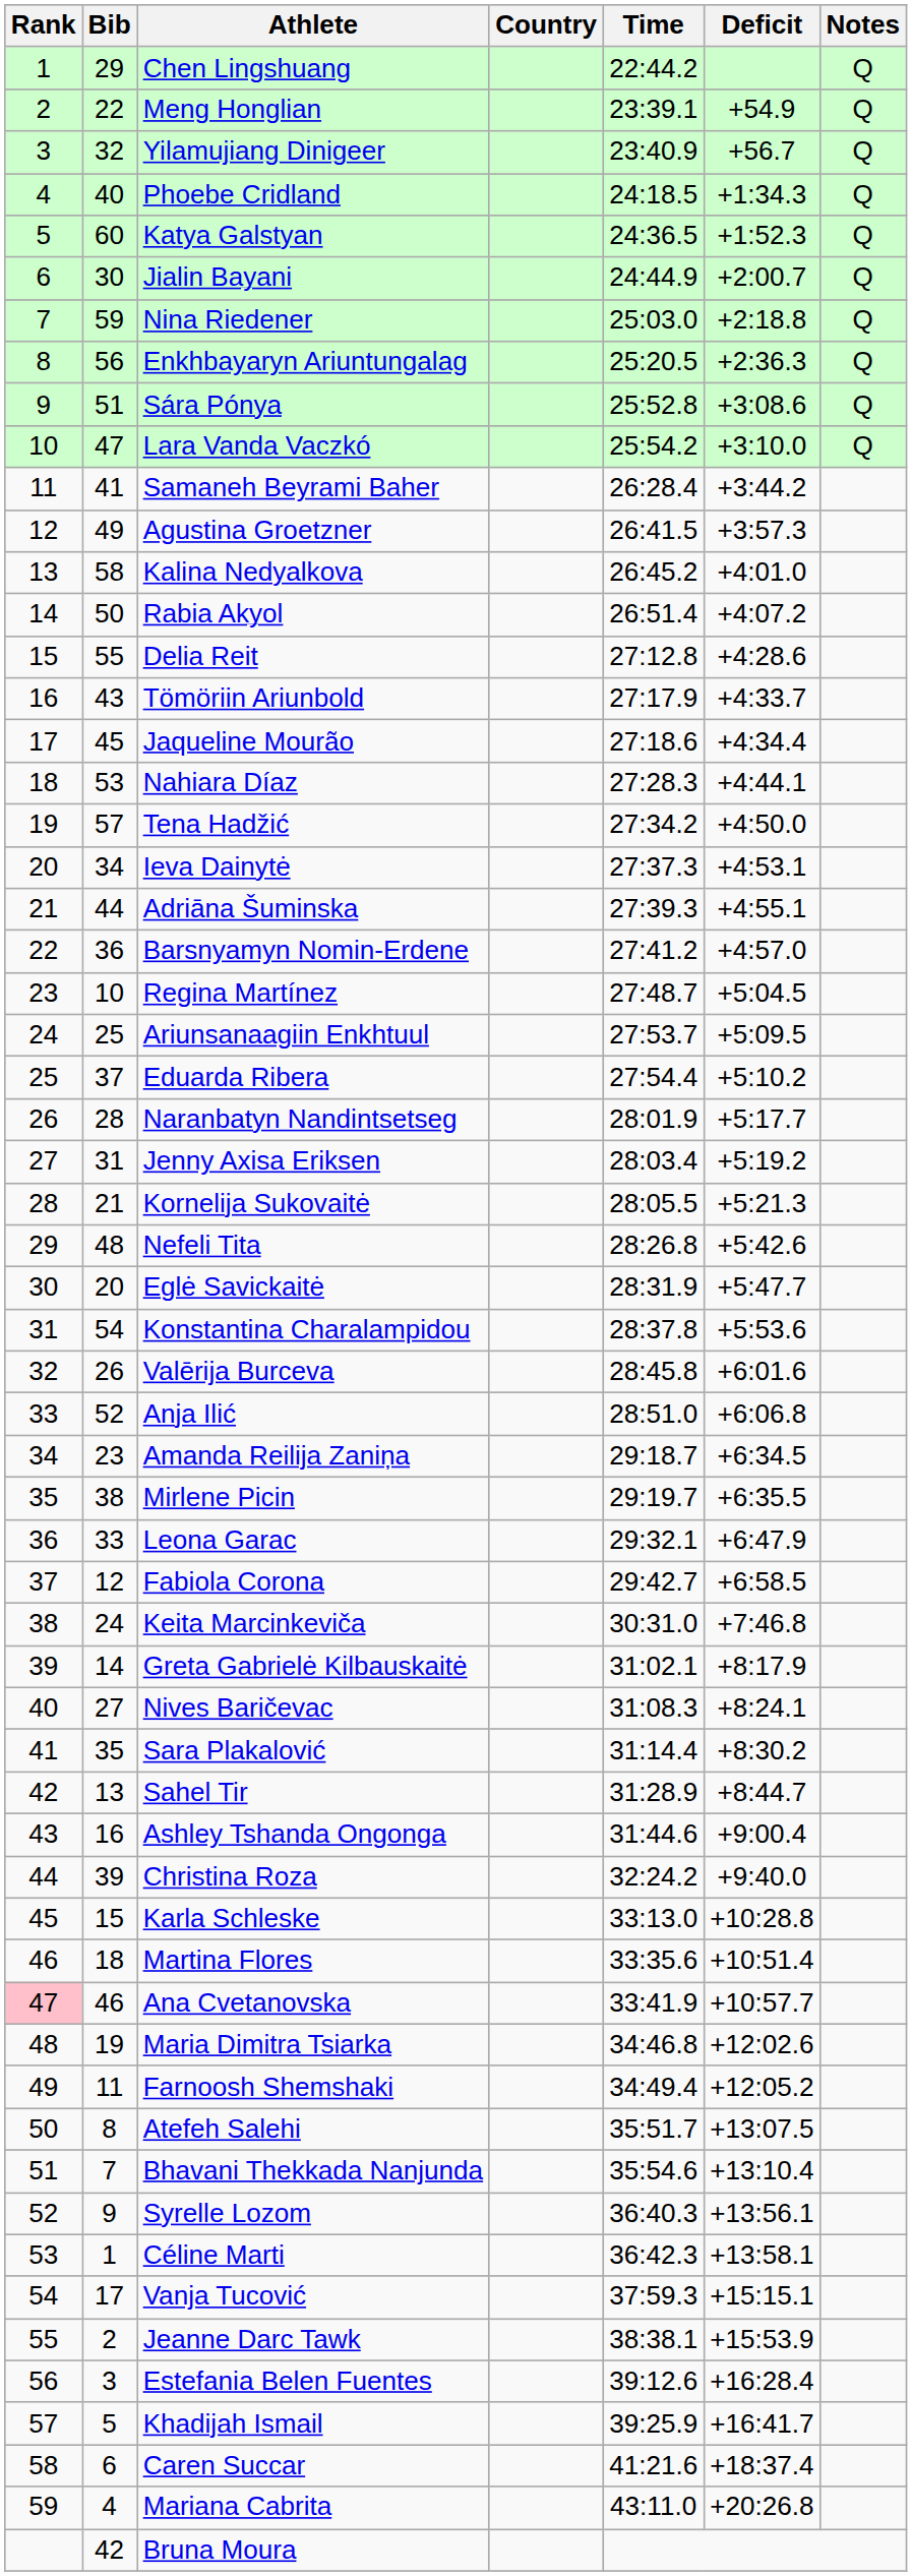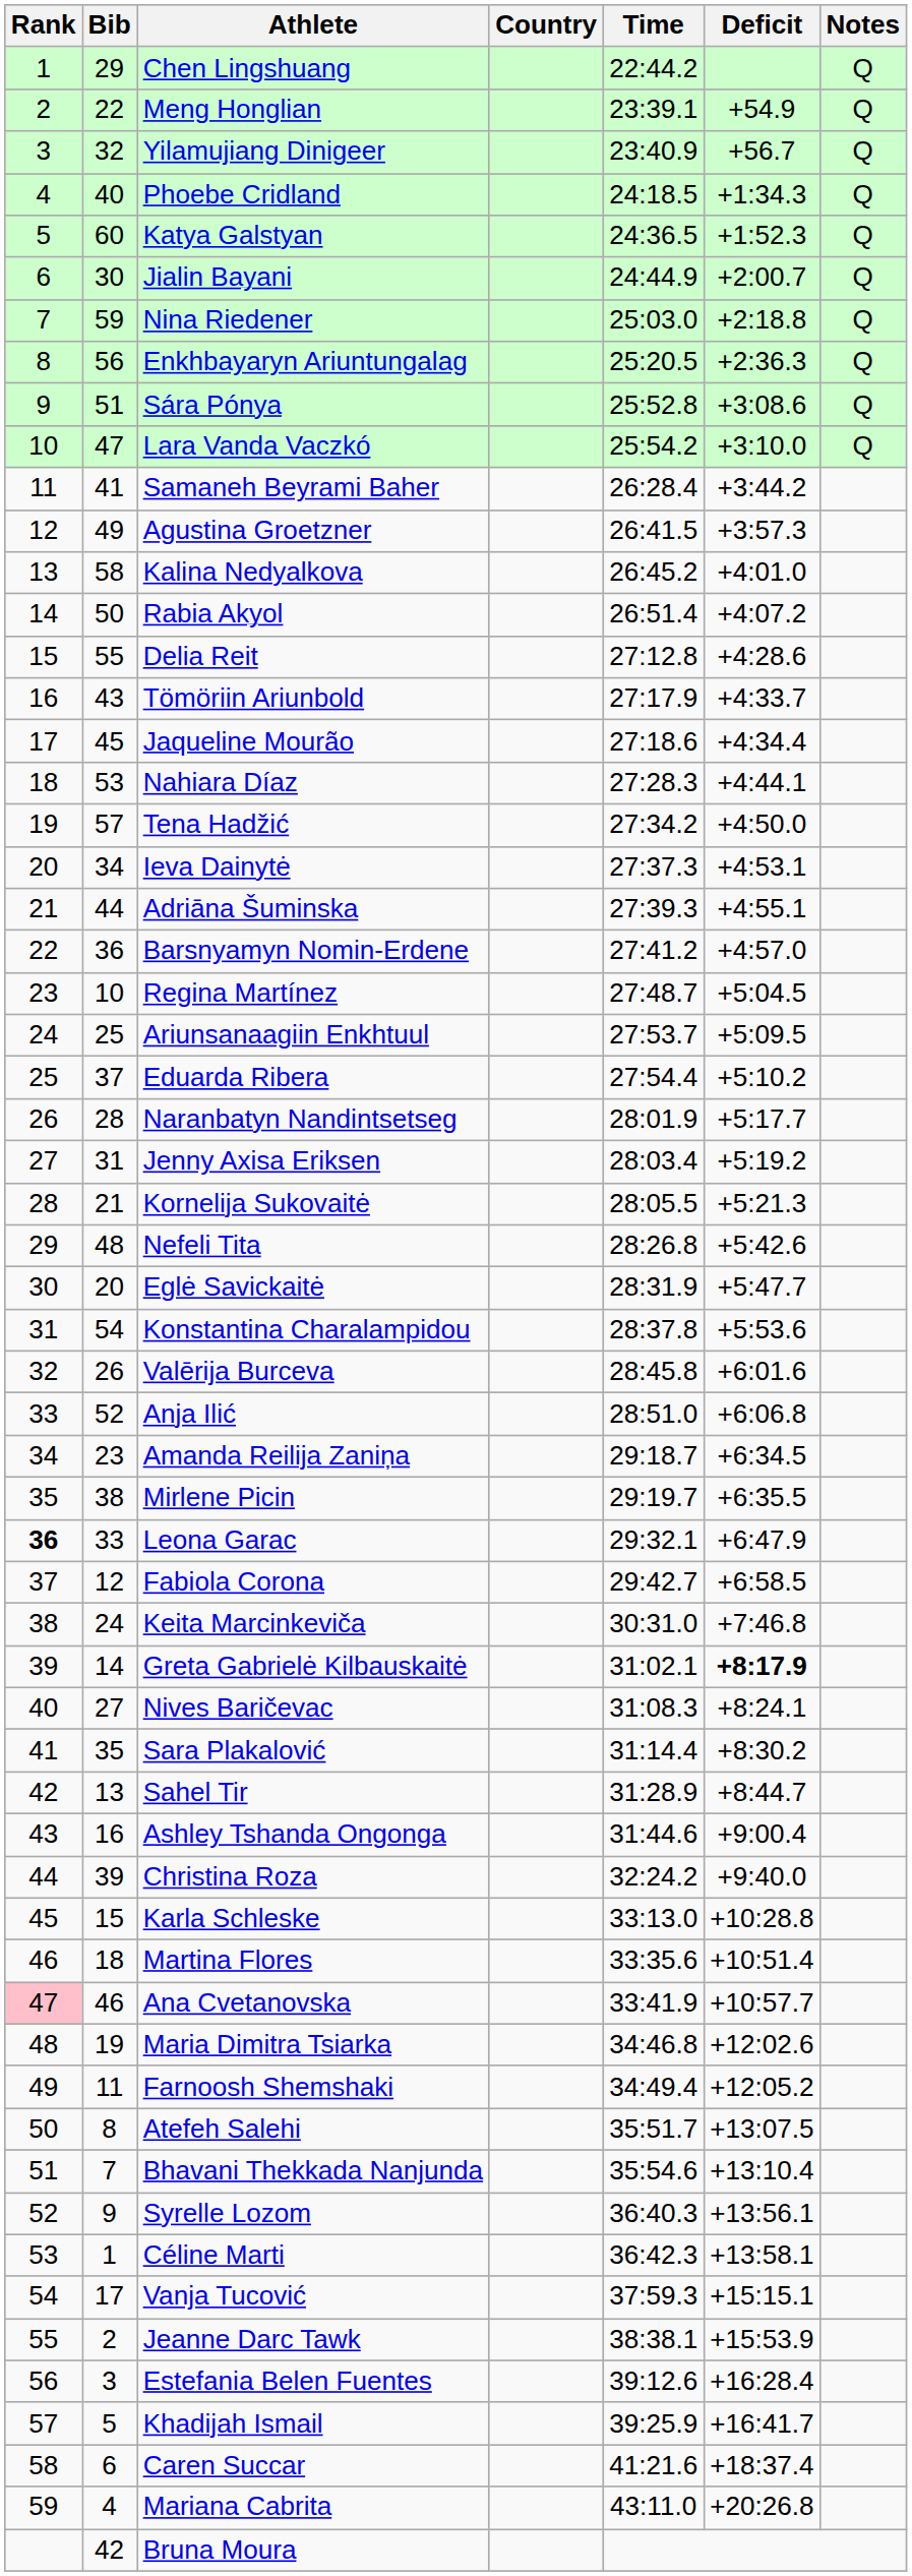Leona Garac | Rank: normal -> bold
Greta Gabrielė Kilbauskaitė | Deficit: normal -> bold
